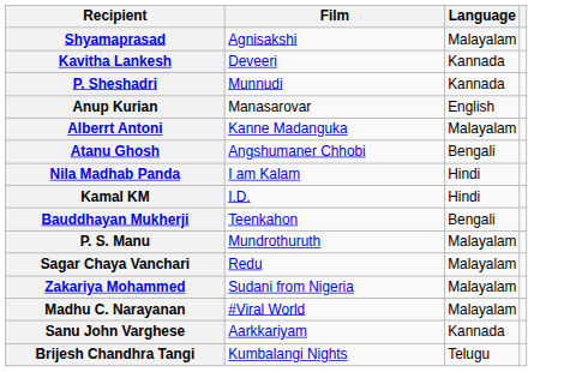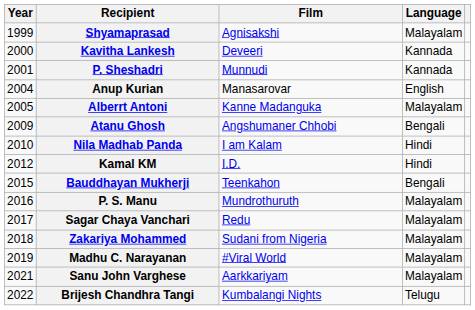+ column: Year | 1999 | 2000 | 2001 | 2004 | 2005 | 2009 | 2010 | 2012 | 2015 | 2016 | 2017 | 2018 | 2019 | 2021 | 2022
Sanu John Varghese | Language: Kannada -> Malayalam
